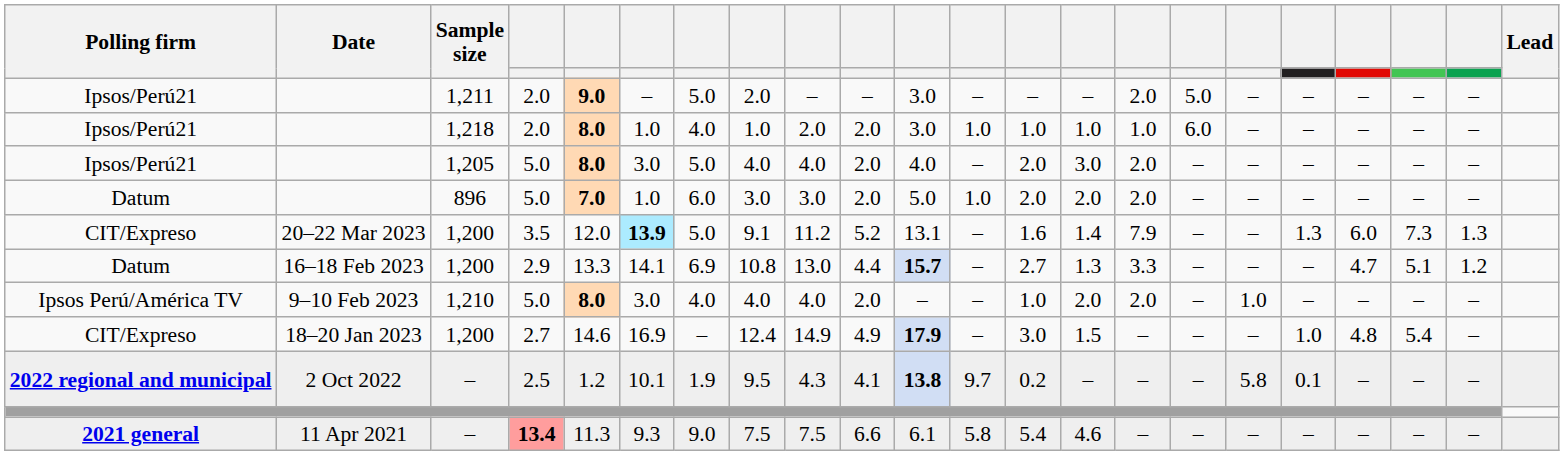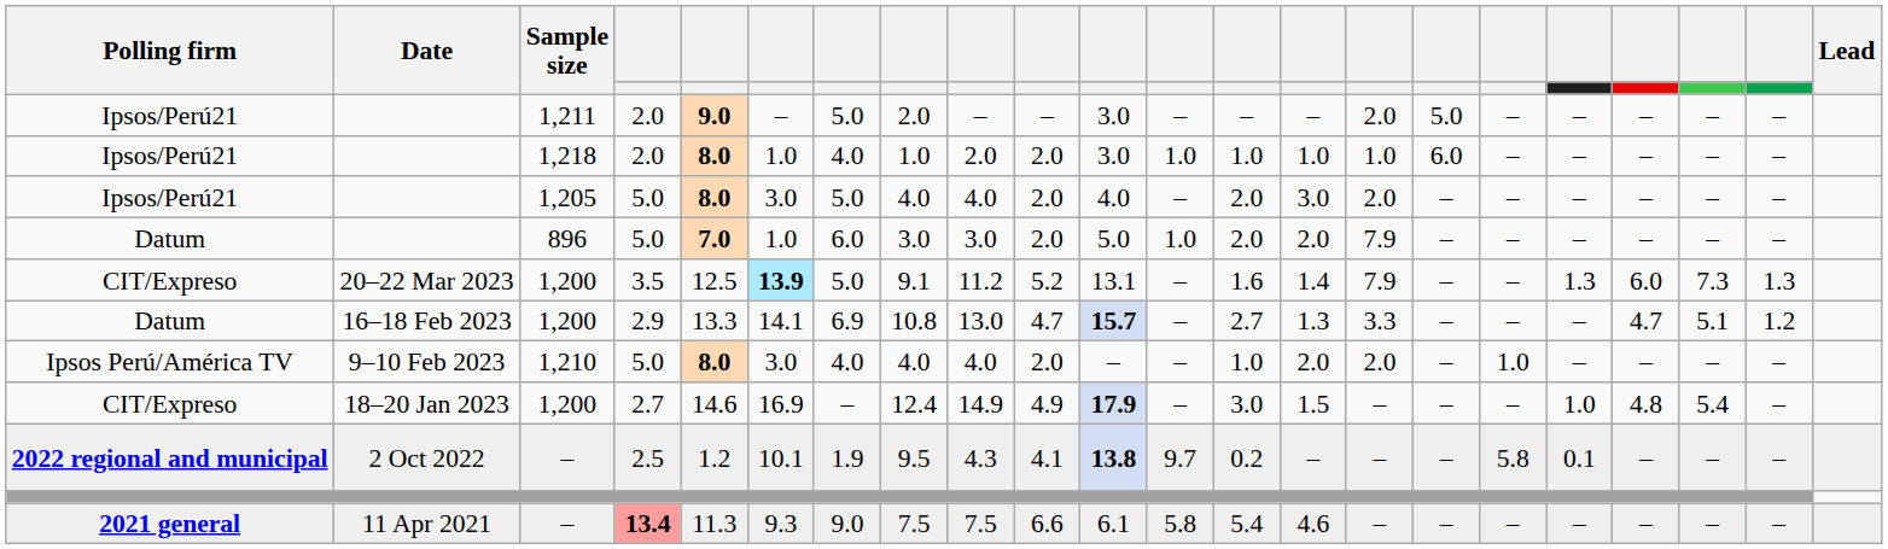896 | column 15: 2.0 -> 7.9
1,200 / 3.5 | column 5: 12.0 -> 12.5
1,200 / 2.9 | column 10: 4.4 -> 4.7
